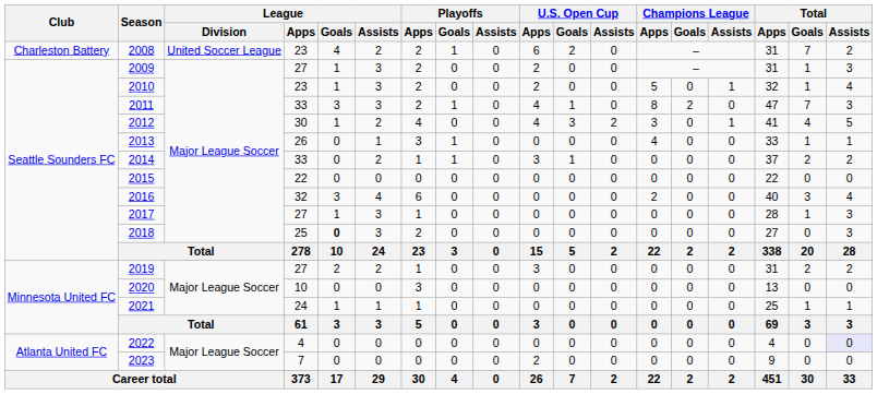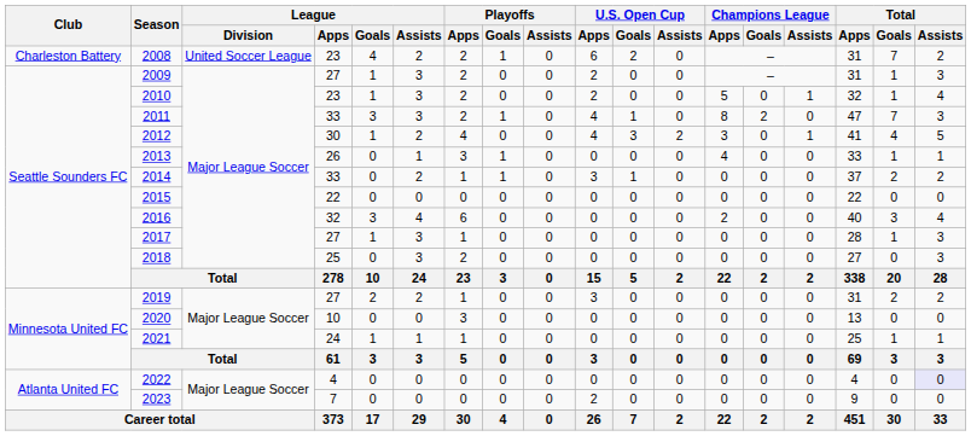2018 | League / Goals: bold -> normal
